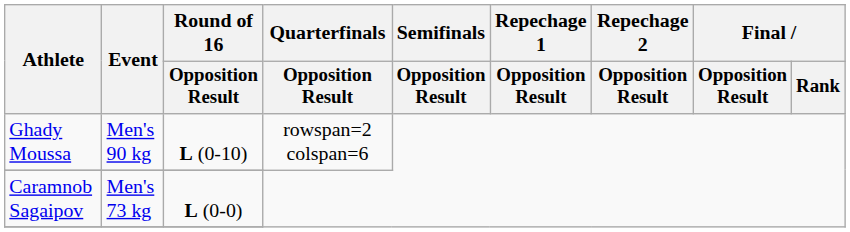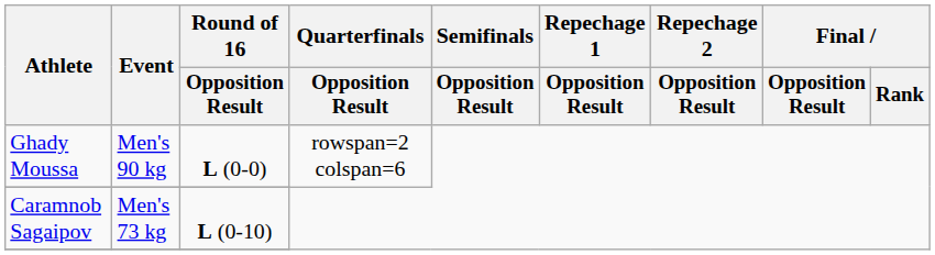Ghady Moussa | Round of 16 / Opposition Result: L (0-10) -> L (0-0)
Caramnob Sagaipov | Round of 16 / Opposition Result: L (0-0) -> L (0-10)
